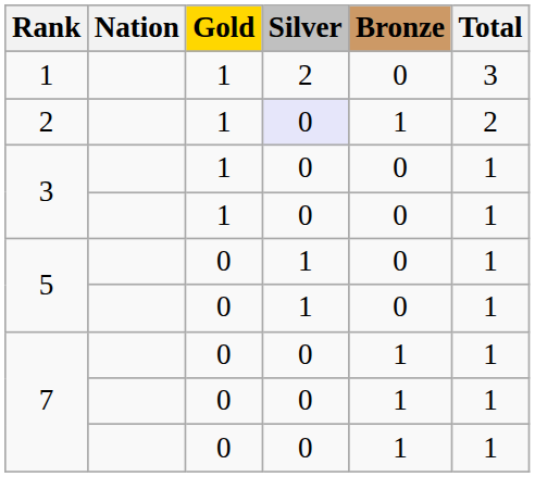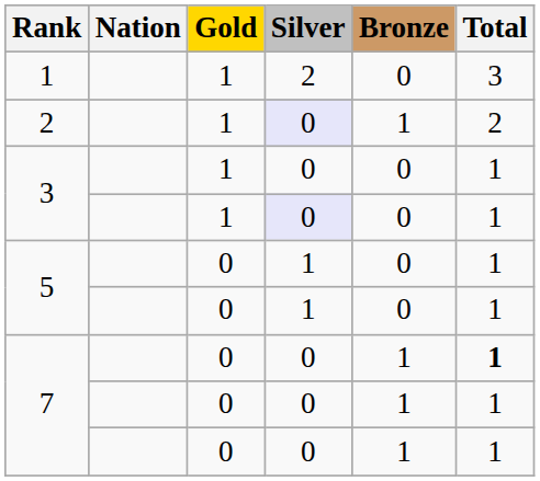row 5 | Silver: no background -> lavender background
row 8 | Total: normal -> bold
